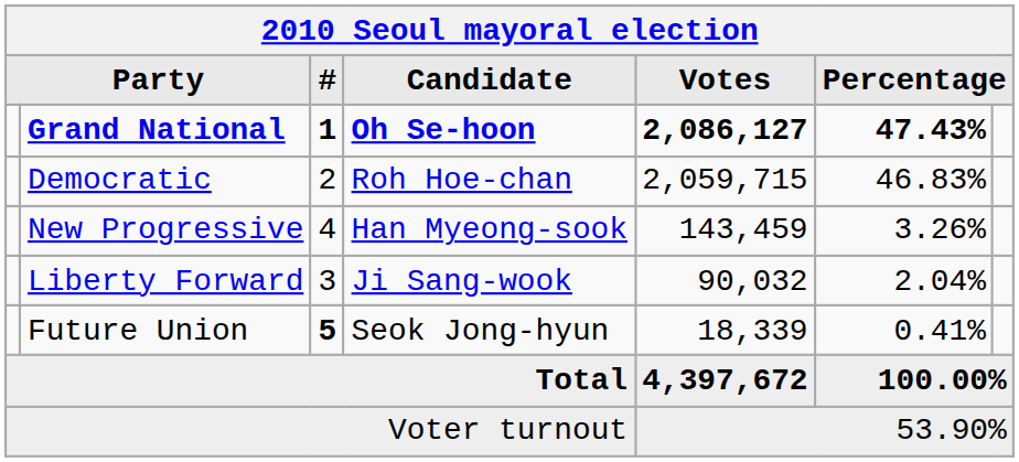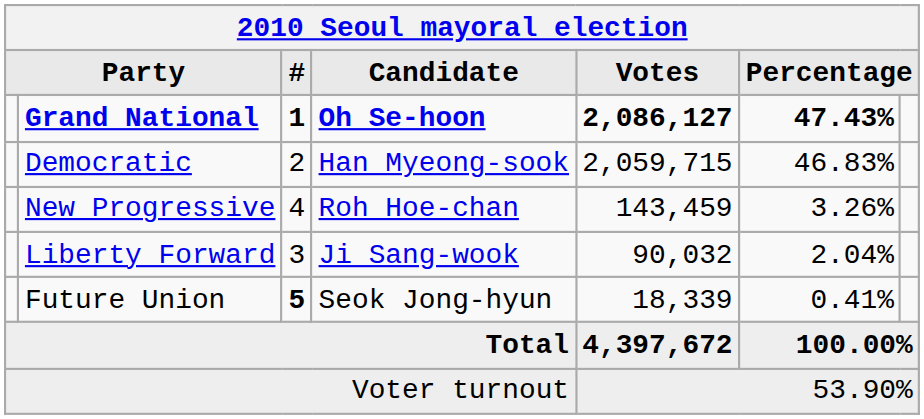Democratic | Candidate: Roh Hoe-chan -> Han Myeong-sook
New Progressive | Candidate: Han Myeong-sook -> Roh Hoe-chan
